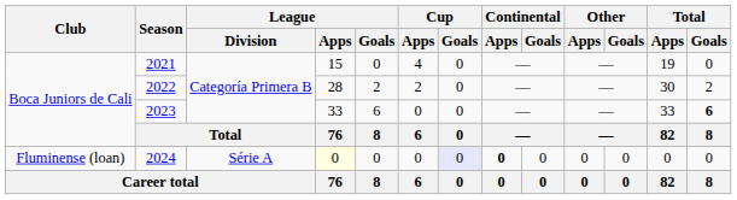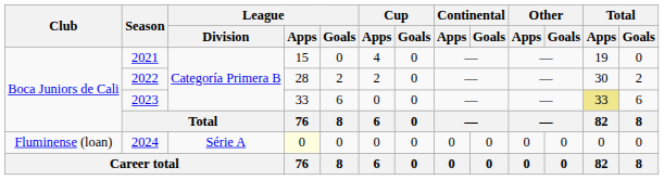2023 | Total / Apps: no background -> khaki background
2023 | Total / Goals: bold -> normal
2024 | Cup / Goals: lavender background -> no background
2024 | Continental / Apps: bold -> normal
